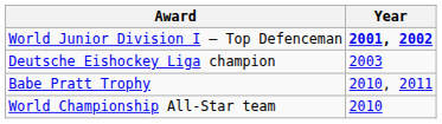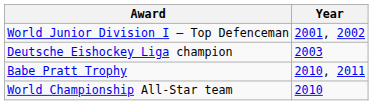World Junior Division I – Top Defenceman | Year: bold -> normal
